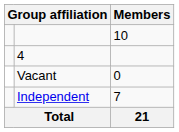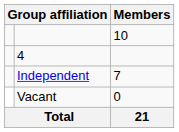rows swapped: Independent <-> Vacant
